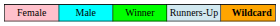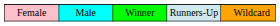Female | column 5: bold -> normal
